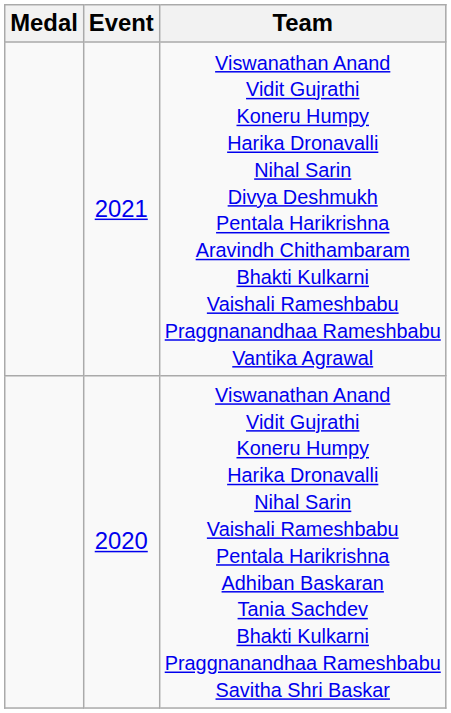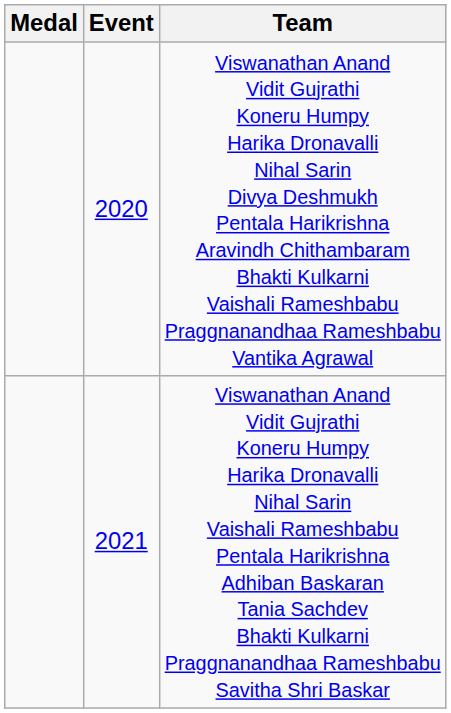row 2 | Event: 2021 -> 2020
row 3 | Event: 2020 -> 2021
